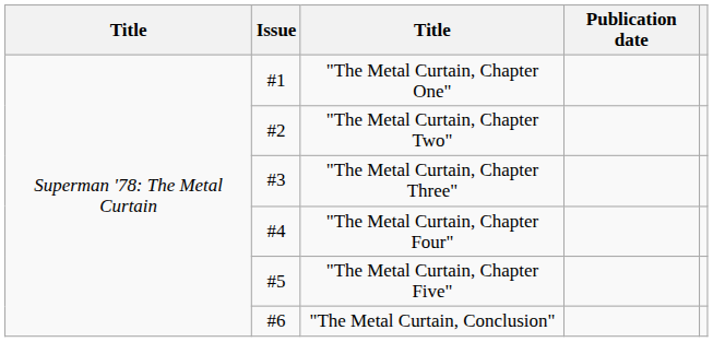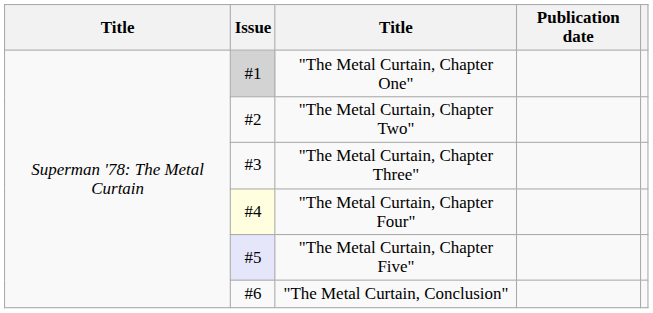"The Metal Curtain, Chapter One" | Issue: no background -> lightgrey background
"The Metal Curtain, Chapter Four" | Issue: no background -> lightyellow background
"The Metal Curtain, Chapter Five" | Issue: no background -> lavender background
